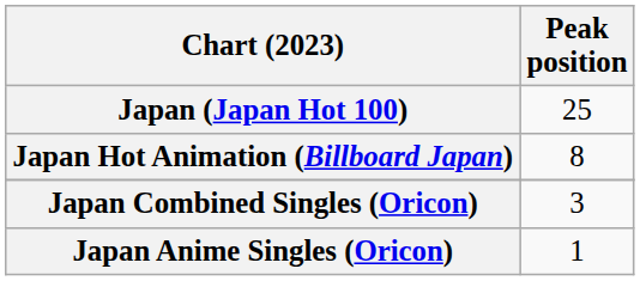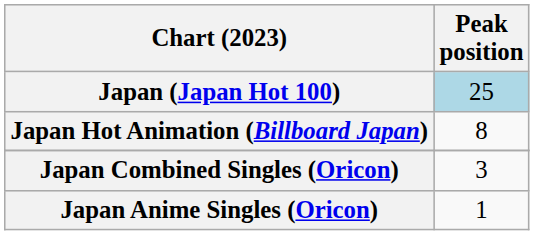Japan (Japan Hot 100) | Peak position: no background -> lightblue background
